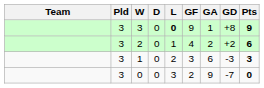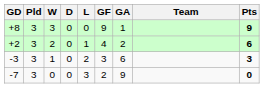columns swapped: Team <-> GD
row 2 | L: bold -> normal
